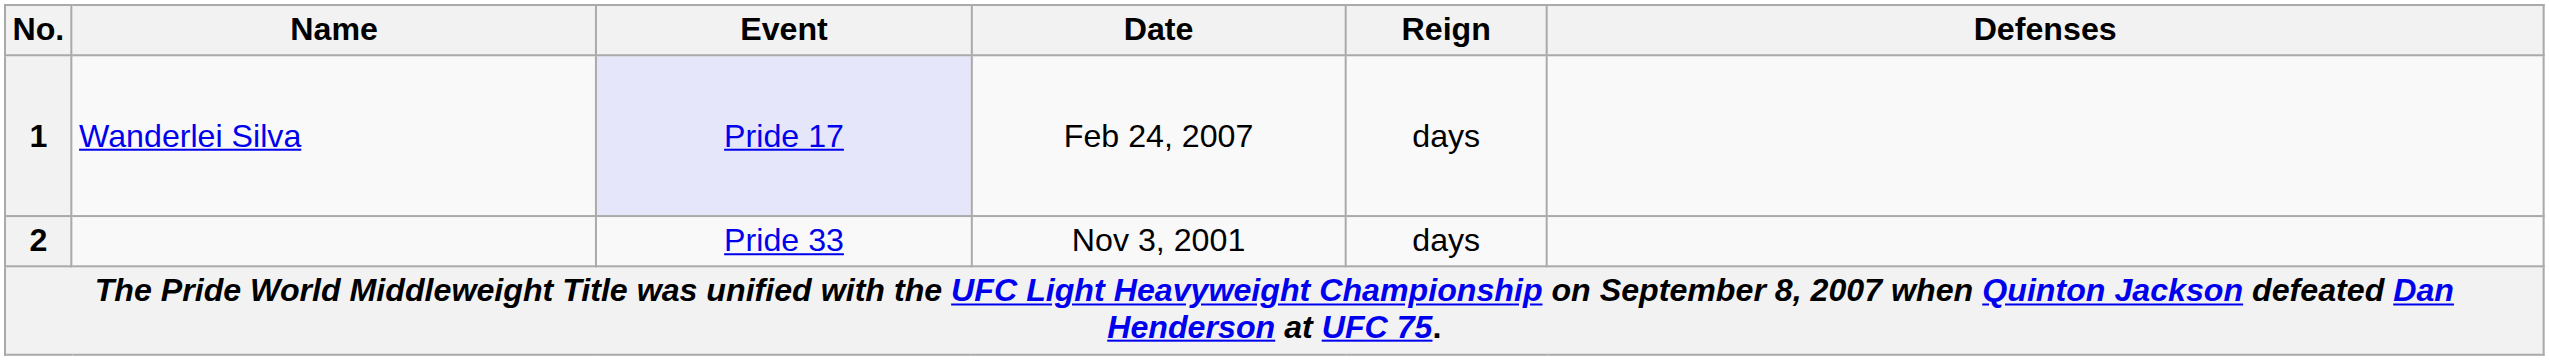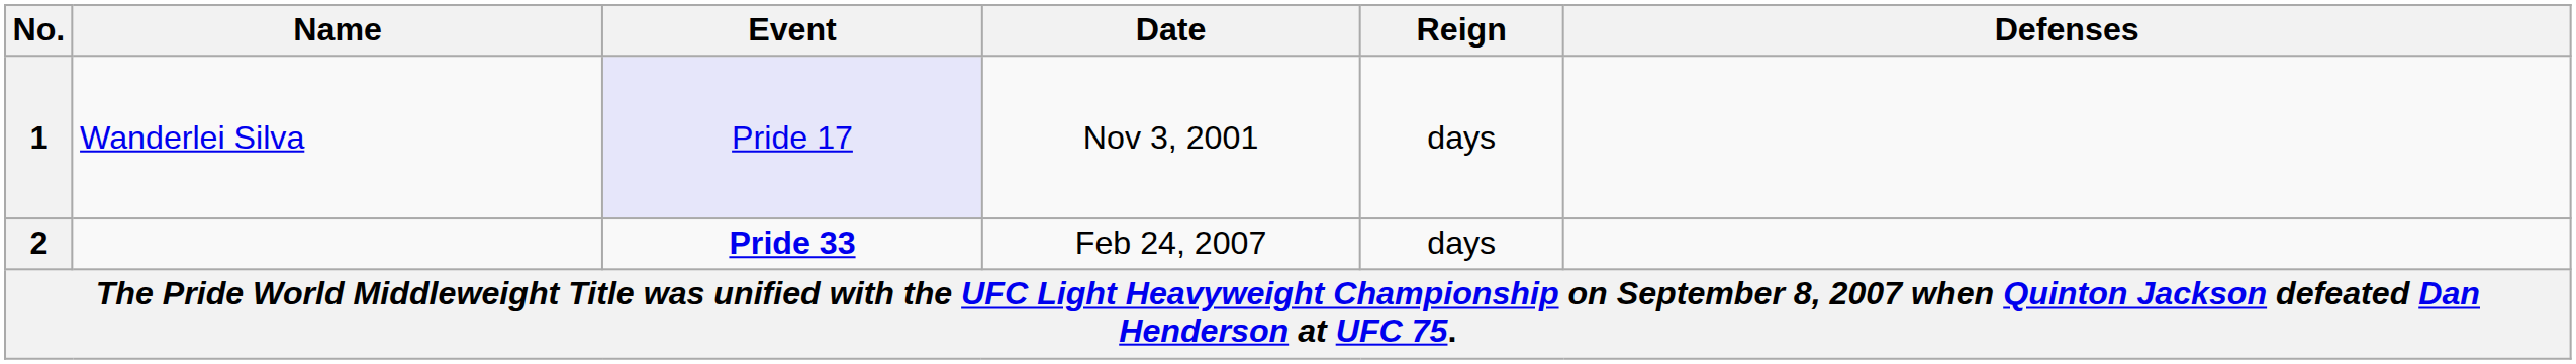1 | Date: Feb 24, 2007 -> Nov 3, 2001
2 | Event: normal -> bold
2 | Date: Nov 3, 2001 -> Feb 24, 2007
